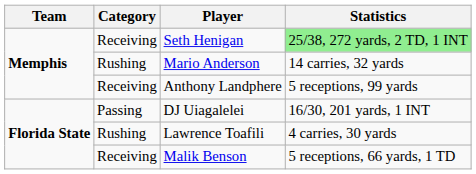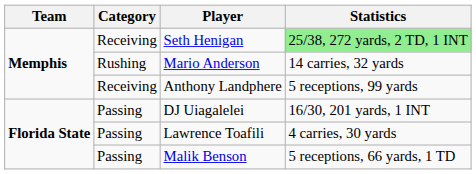Lawrence Toafili | Category: Rushing -> Passing
Malik Benson | Category: Receiving -> Passing
